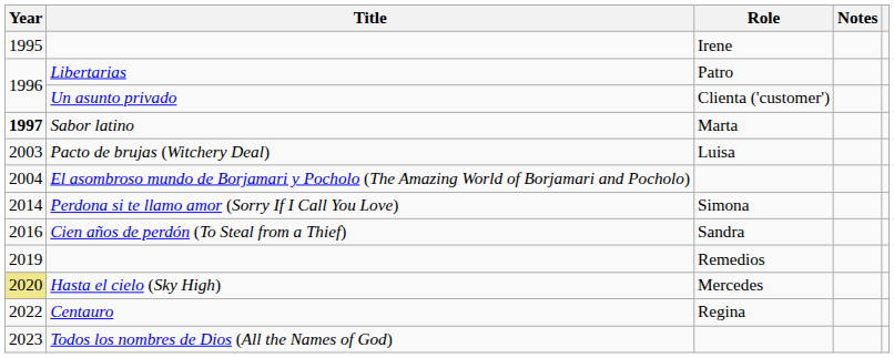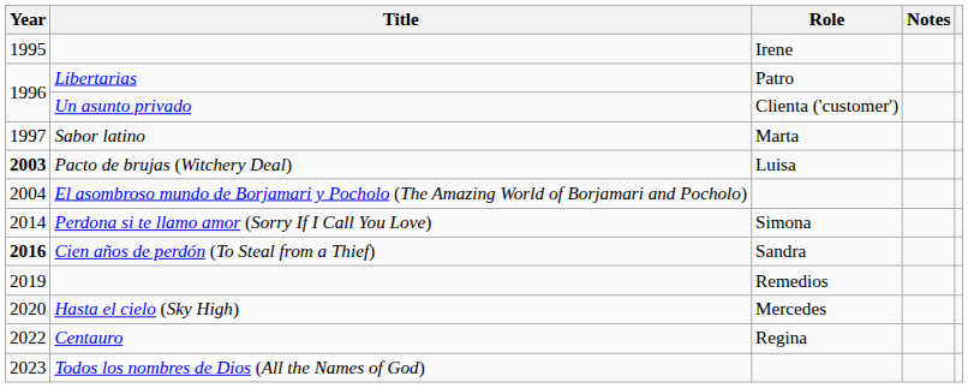Sabor latino | Year: bold -> normal
Pacto de brujas (Witchery Deal) | Year: normal -> bold
Cien años de perdón (To Steal from a Thief) | Year: normal -> bold
Hasta el cielo (Sky High) | Year: khaki background -> no background
